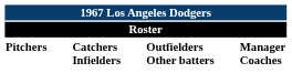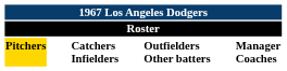Pitchers | column 1: no background -> gold background
